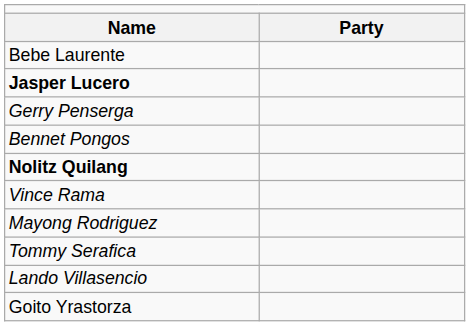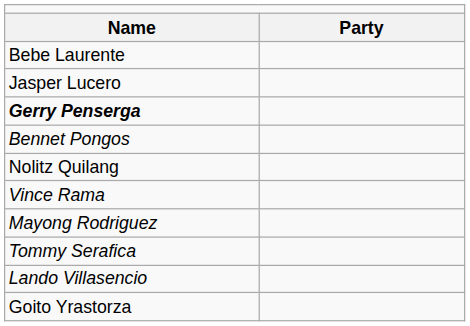Jasper Lucero | column 1: bold -> normal
Gerry Penserga | column 1: normal -> bold
Nolitz Quilang | column 1: bold -> normal
